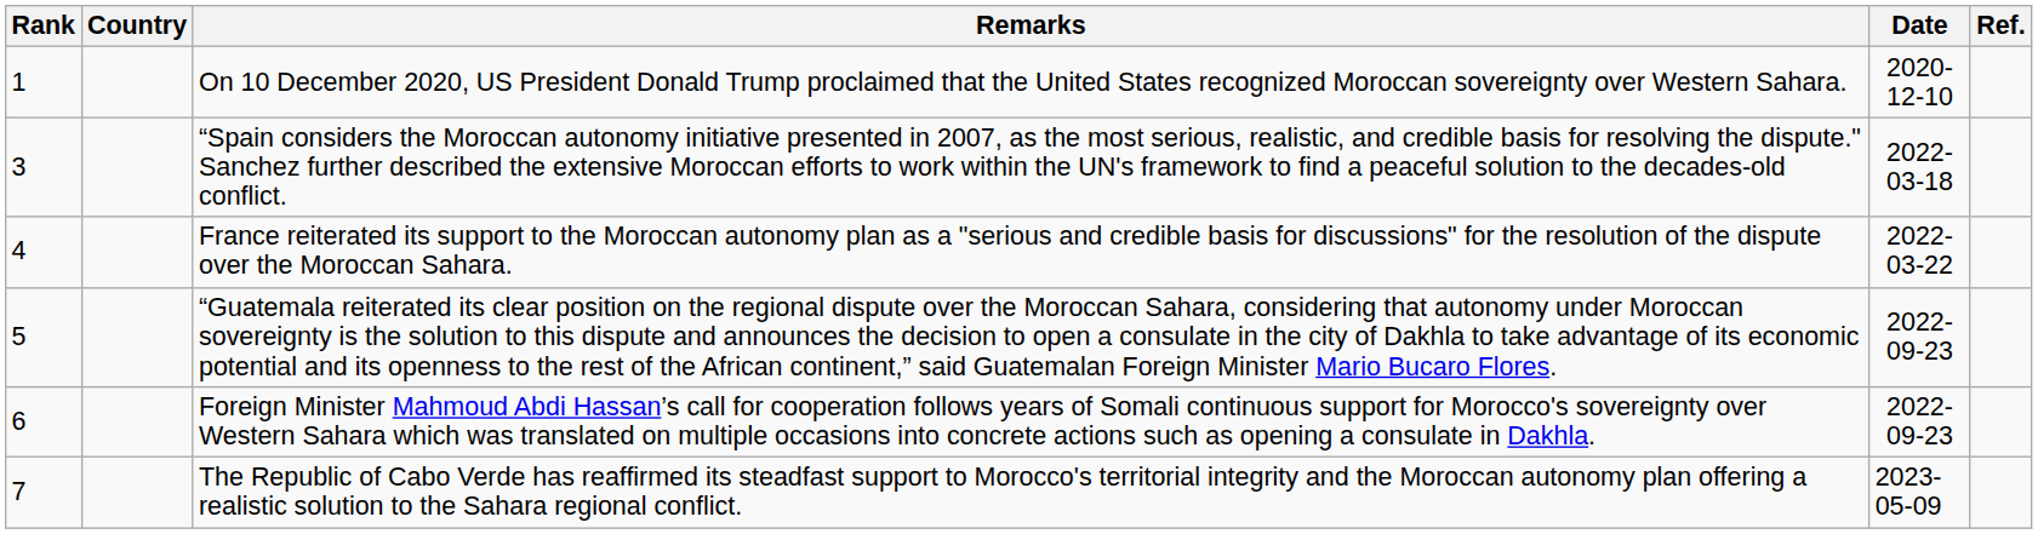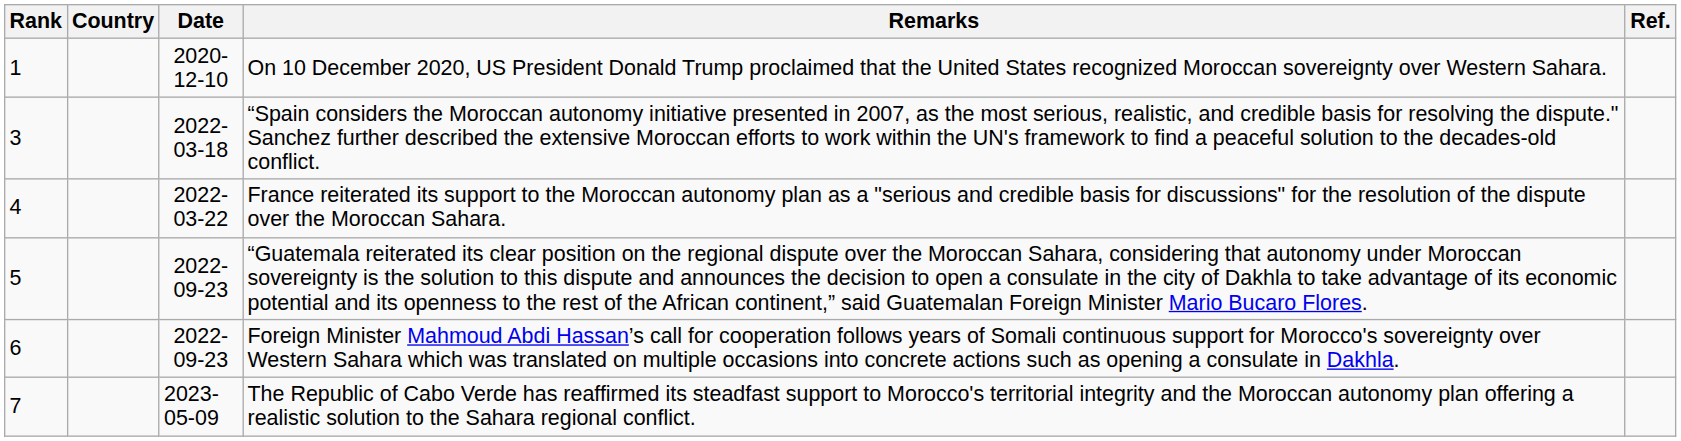columns swapped: Date <-> Remarks
